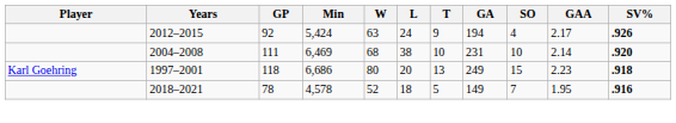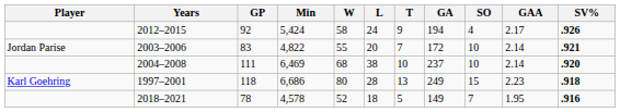2012–2015 | W: 63 -> 58
+ row: Jordan Parise | 2003–2006 | 83 | 4,822 | 55 | 20 | 7 | 172 | 10 | 2.14 | .921
2004–2008 | GA: 231 -> 237
1997–2001 | L: 20 -> 28
